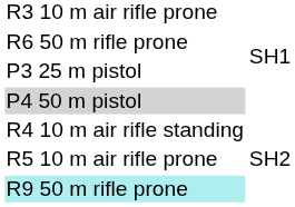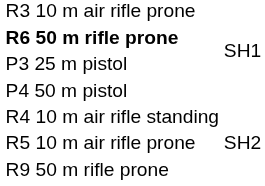R6 50 m rifle prone | column 1: normal -> bold
P4 50 m pistol | column 1: lightgrey background -> no background
R9 50 m rifle prone | column 1: paleturquoise background -> no background
